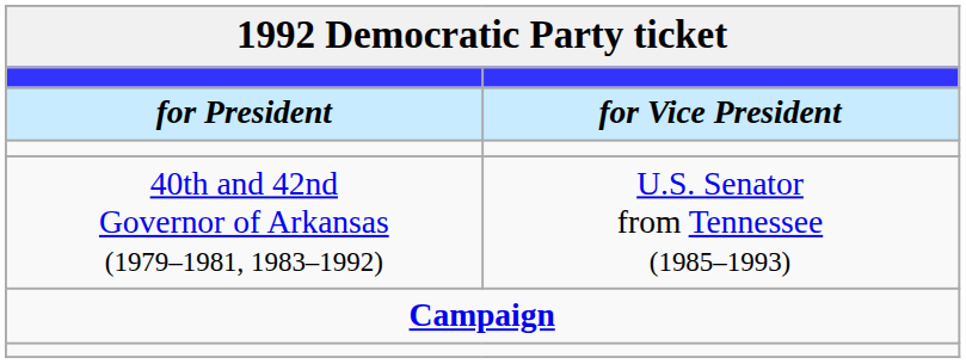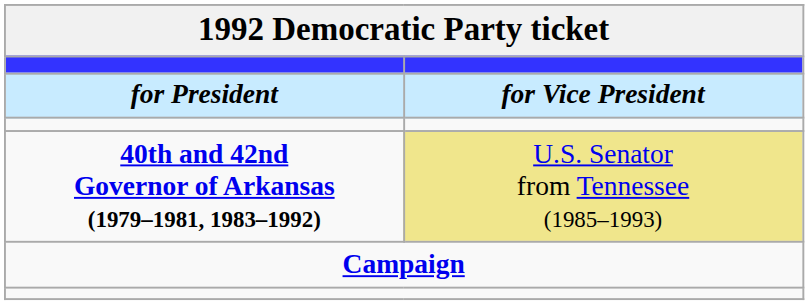40th and 42nd Governor of Arkansas (1979–1981, 1983–1992) | column 1: normal -> bold
40th and 42nd Governor of Arkansas (1979–1981, 1983–1992) | column 2: no background -> khaki background
